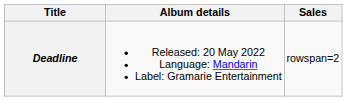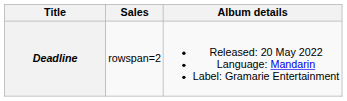columns swapped: Album details <-> Sales
